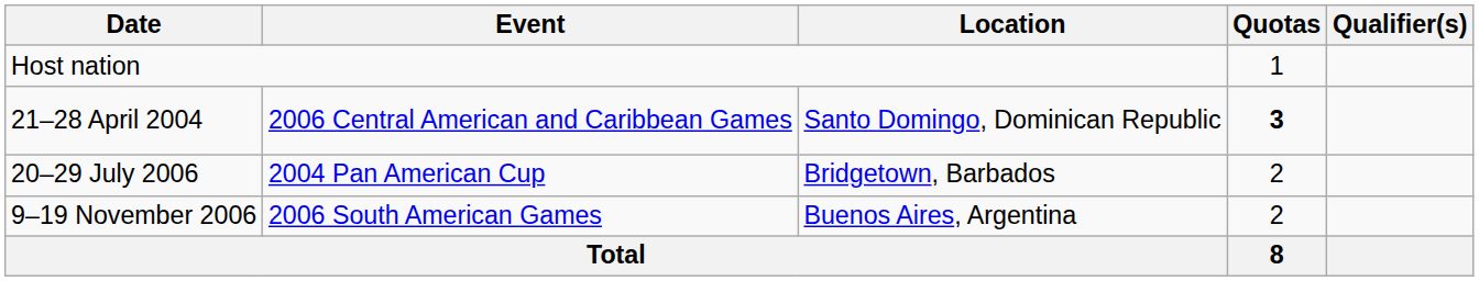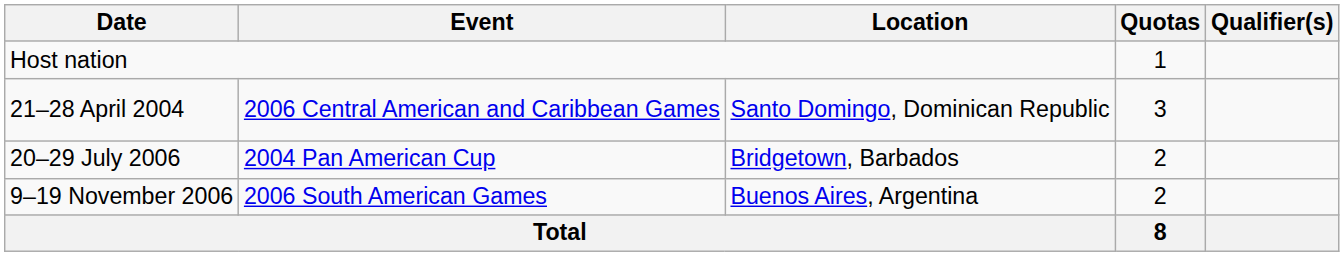21–28 April 2004 | Quotas: bold -> normal
